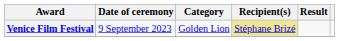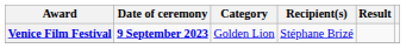Venice Film Festival | Date of ceremony: normal -> bold
Venice Film Festival | Recipient(s): khaki background -> no background
